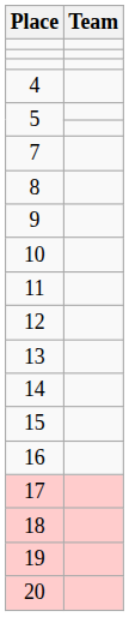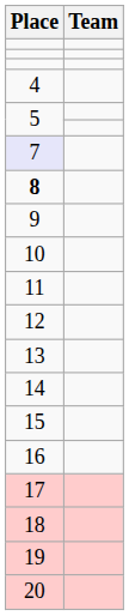row 8 | Place: no background -> lavender background
row 9 | Place: normal -> bold
